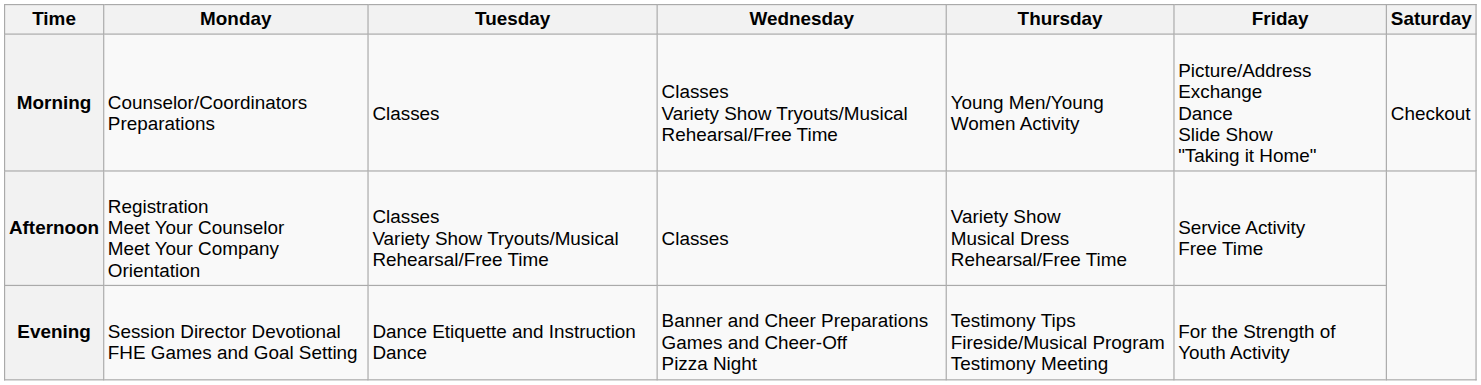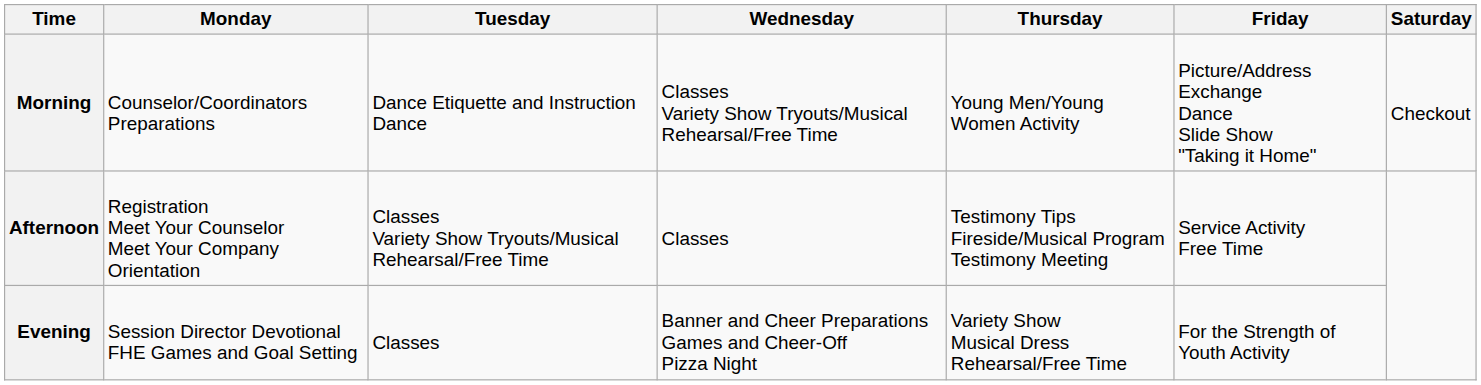Morning | Tuesday: Classes -> Dance Etiquette and Instruction Dance
Afternoon | Thursday: Variety Show Musical Dress Rehearsal/Free Time -> Testimony Tips Fireside/Musical Program Testimony Meeting
Evening | Tuesday: Dance Etiquette and Instruction Dance -> Classes
Evening | Thursday: Testimony Tips Fireside/Musical Program Testimony Meeting -> Variety Show Musical Dress Rehearsal/Free Time
